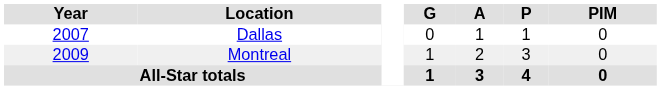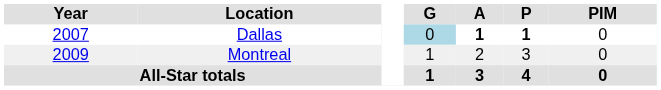Dallas | G: no background -> lightblue background
Dallas | A: normal -> bold
Dallas | P: normal -> bold
